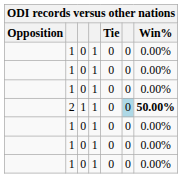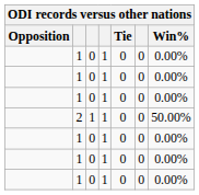2 | column 6: lightblue background -> no background
2 | Win%: bold -> normal
